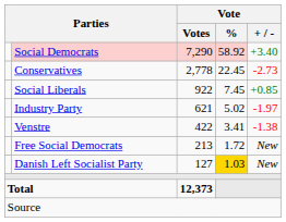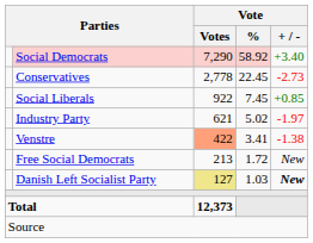Venstre | Vote / Votes: no background -> lightsalmon background
Danish Left Socialist Party | Vote / Votes: no background -> khaki background
Danish Left Socialist Party | Vote / %: gold background -> no background
Danish Left Socialist Party | Vote / + / -: normal -> bold
